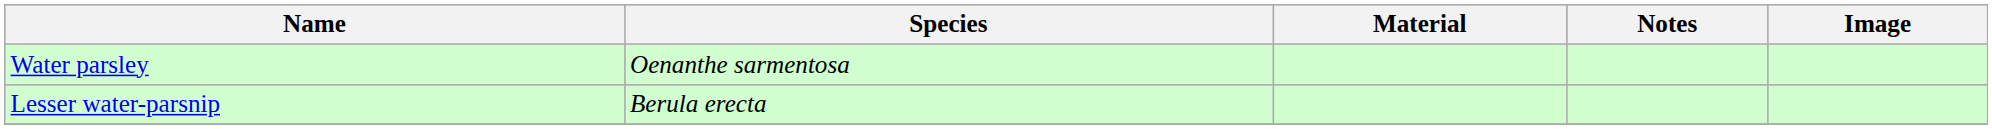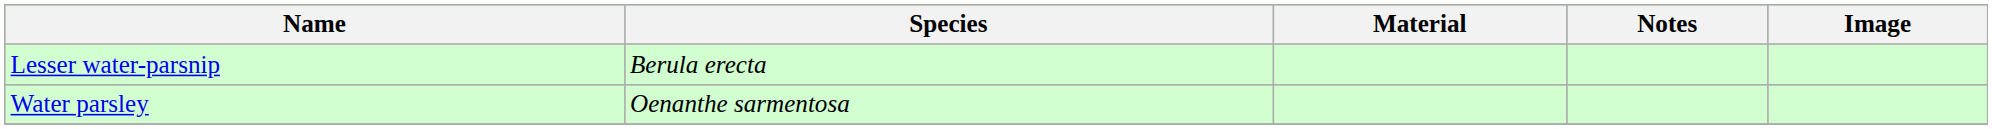rows swapped: Lesser water-parsnip <-> Water parsley
